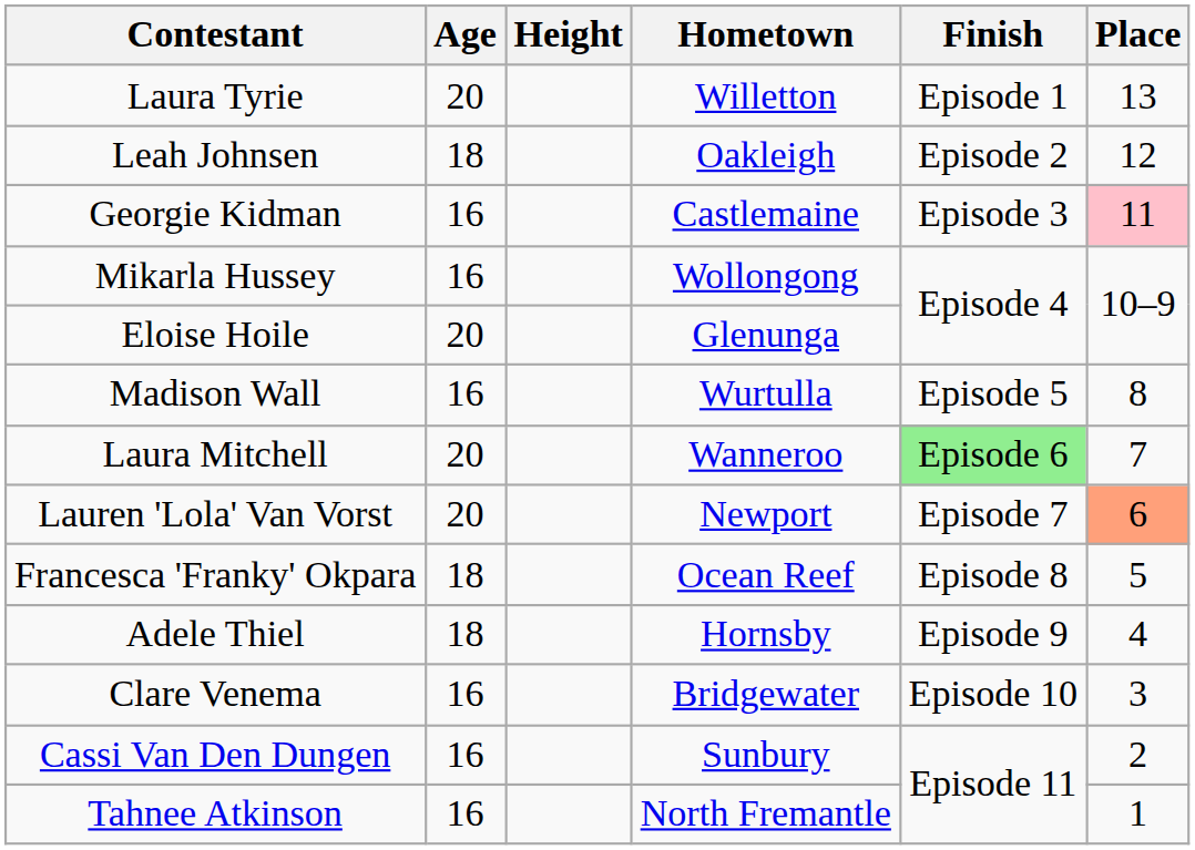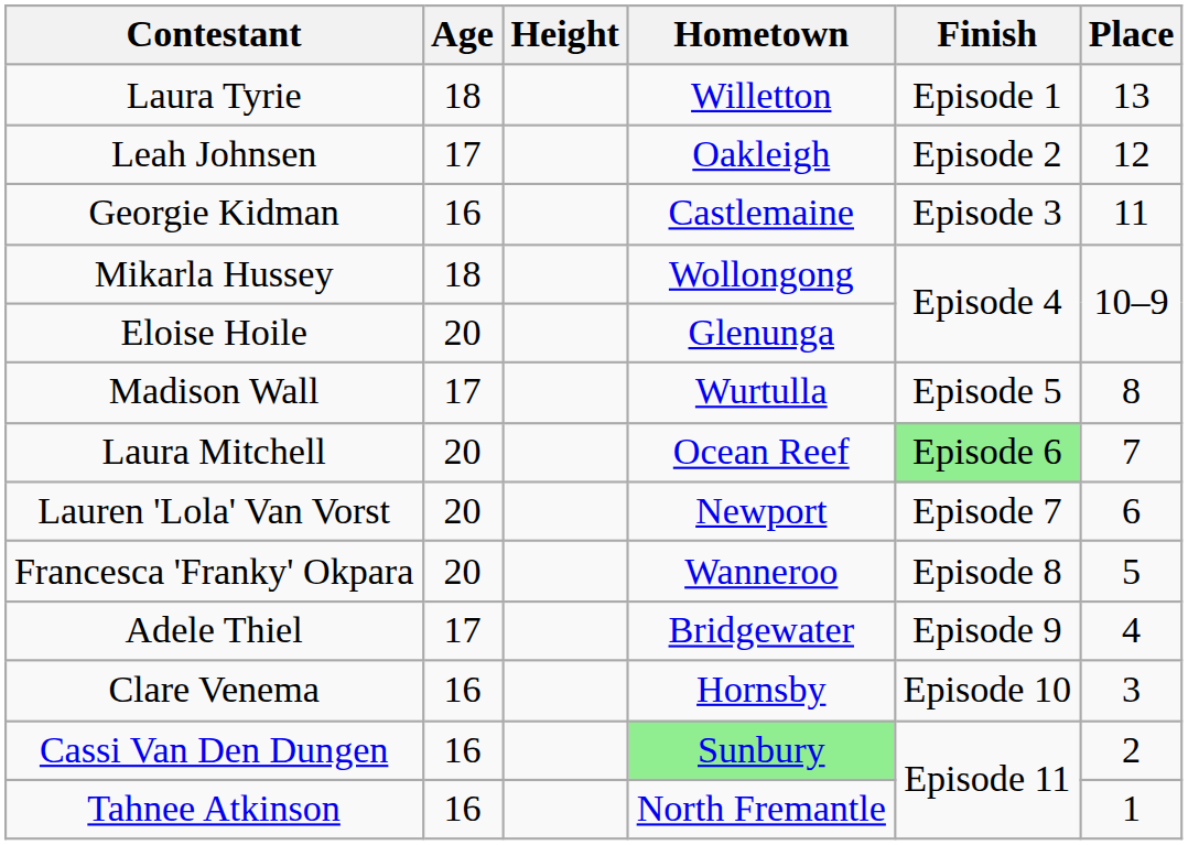Laura Tyrie | Age: 20 -> 18
Leah Johnsen | Age: 18 -> 17
Georgie Kidman | Place: pink background -> no background
Mikarla Hussey | Age: 16 -> 18
Madison Wall | Age: 16 -> 17
Laura Mitchell | Hometown: Wanneroo -> Ocean Reef
Lauren 'Lola' Van Vorst | Place: lightsalmon background -> no background
Francesca 'Franky' Okpara | Age: 18 -> 20
Francesca 'Franky' Okpara | Hometown: Ocean Reef -> Wanneroo
Adele Thiel | Age: 18 -> 17
Adele Thiel | Hometown: Hornsby -> Bridgewater
Clare Venema | Hometown: Bridgewater -> Hornsby
Cassi Van Den Dungen | Hometown: no background -> lightgreen background
